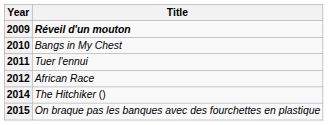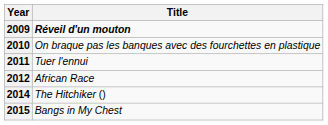2010 | Title: Bangs in My Chest -> On braque pas les banques avec des fourchettes en plastique
2015 | Title: On braque pas les banques avec des fourchettes en plastique -> Bangs in My Chest
